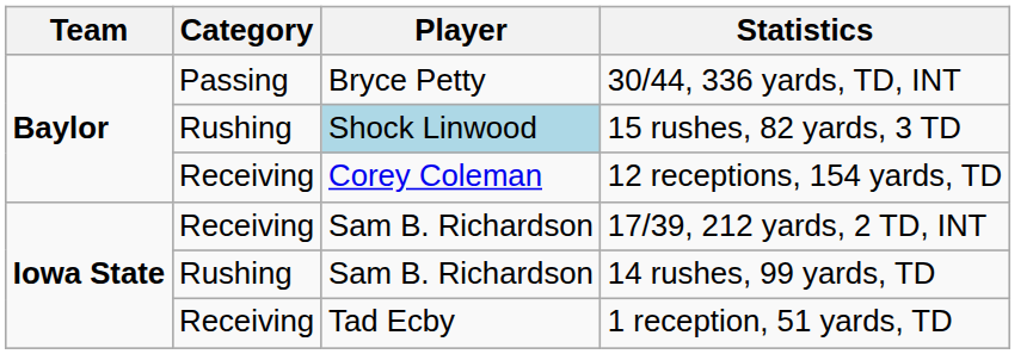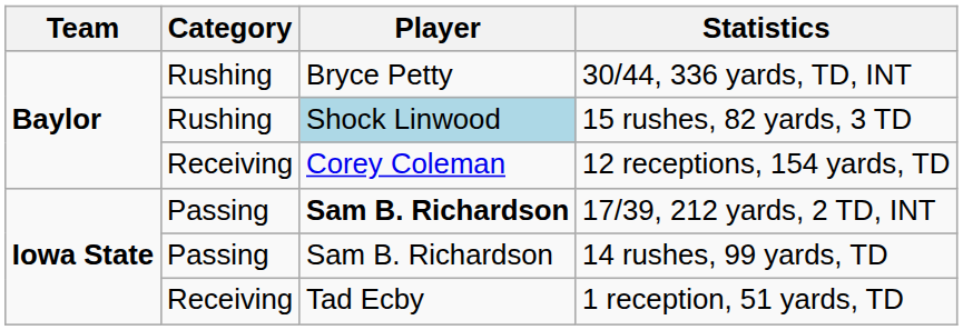30/44, 336 yards, TD, INT | Category: Passing -> Rushing
17/39, 212 yards, 2 TD, INT | Category: Receiving -> Passing
17/39, 212 yards, 2 TD, INT | Player: normal -> bold
14 rushes, 99 yards, TD | Category: Rushing -> Passing
